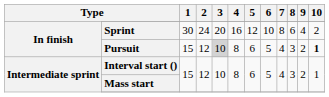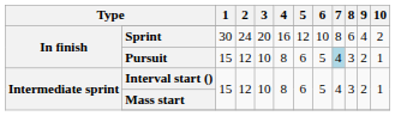Pursuit | 3: lightgrey background -> no background
Pursuit | 7: no background -> lightblue background
Pursuit | 10: bold -> normal
